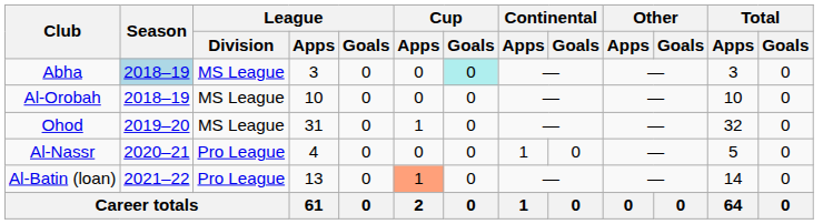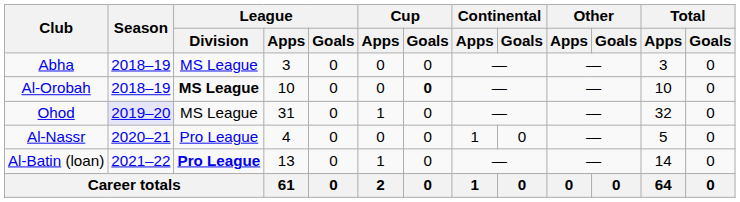Abha | Season: lightblue background -> no background
Abha | Cup / Goals: paleturquoise background -> no background
Al-Orobah | League / Division: normal -> bold
Al-Orobah | Cup / Goals: normal -> bold
Ohod | Season: no background -> lavender background
Al-Batin (loan) | League / Division: normal -> bold
Al-Batin (loan) | Cup / Apps: lightsalmon background -> no background
